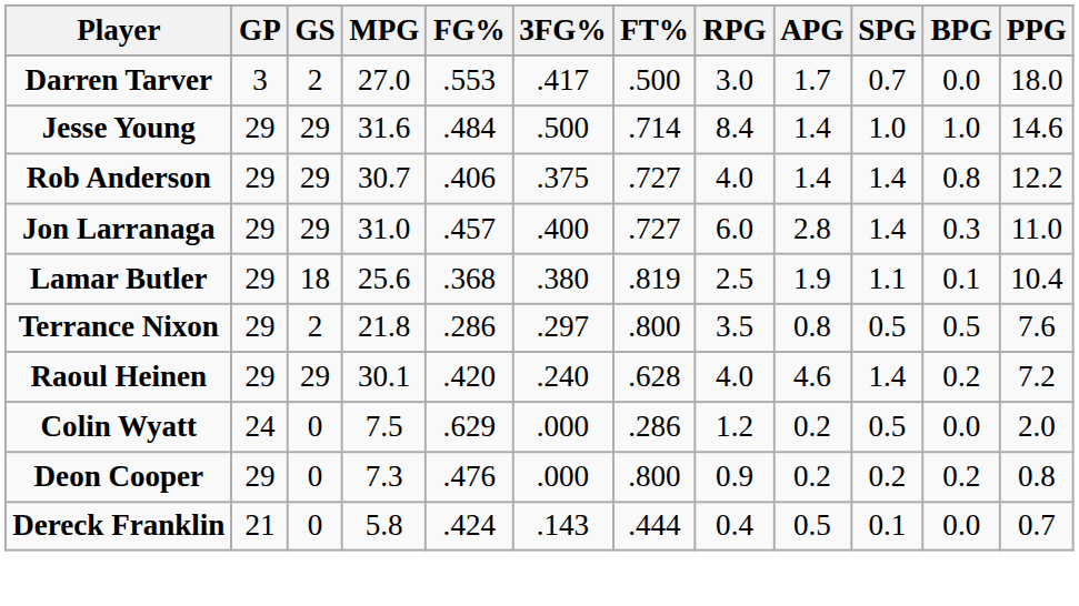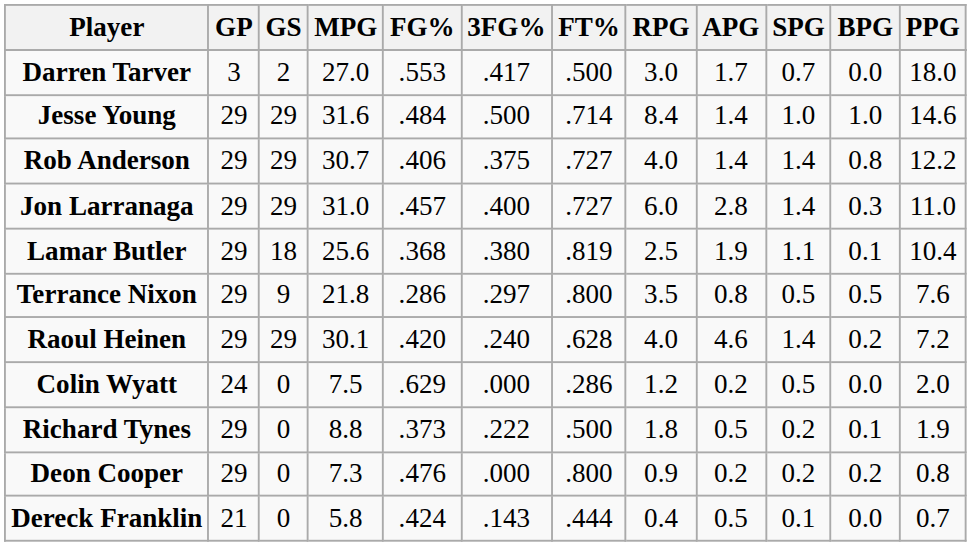Terrance Nixon | GS: 2 -> 9
+ row: Richard Tynes | 29 | 0 | 8.8 | .373 | .222 | .500 | 1.8 | 0.5 | 0.2 | 0.1 | 1.9
